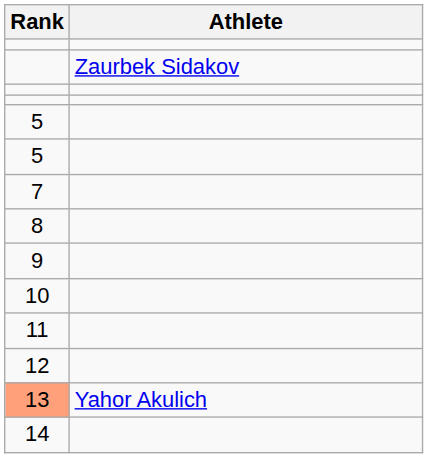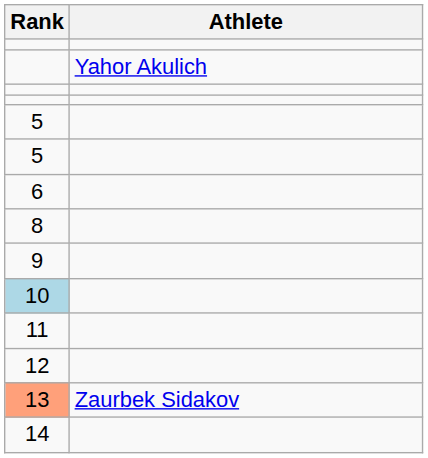row 3 | Athlete: Zaurbek Sidakov -> Yahor Akulich
row 8 | Rank: 7 -> 6
row 11 | Rank: no background -> lightblue background
row 14 | Athlete: Yahor Akulich -> Zaurbek Sidakov
